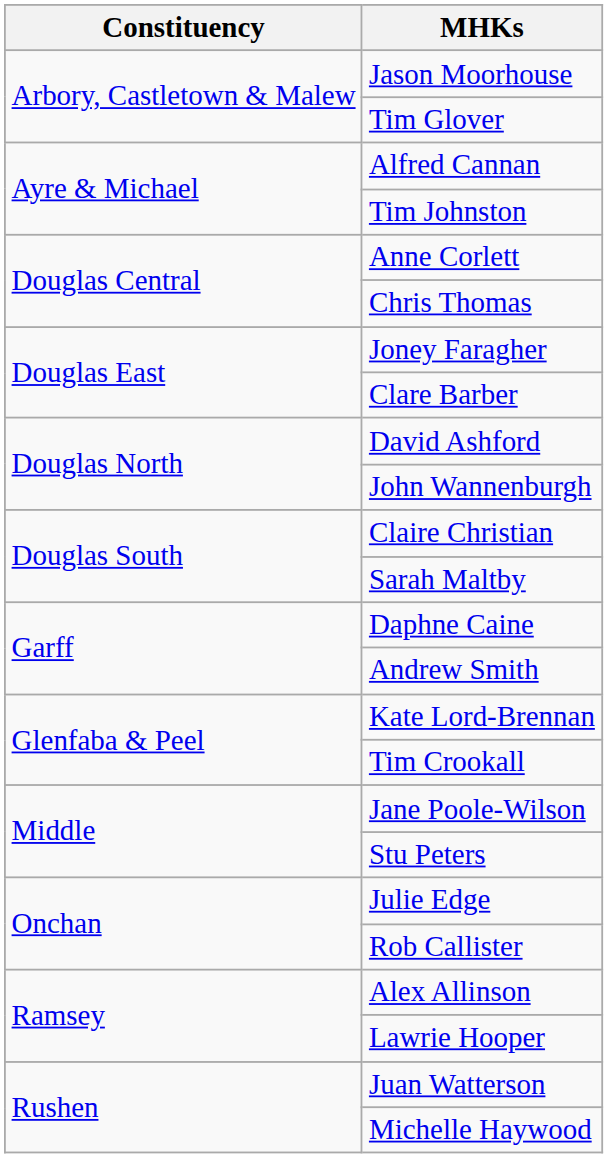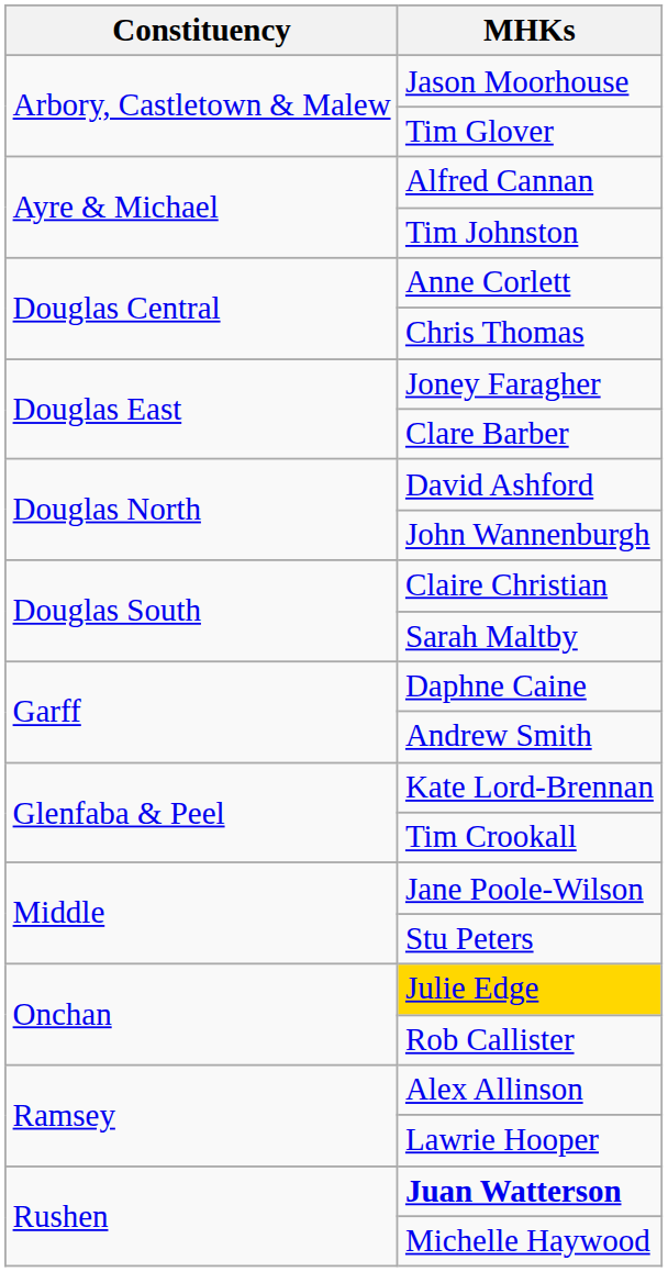Julie Edge | MHKs: no background -> gold background
Juan Watterson | MHKs: normal -> bold
